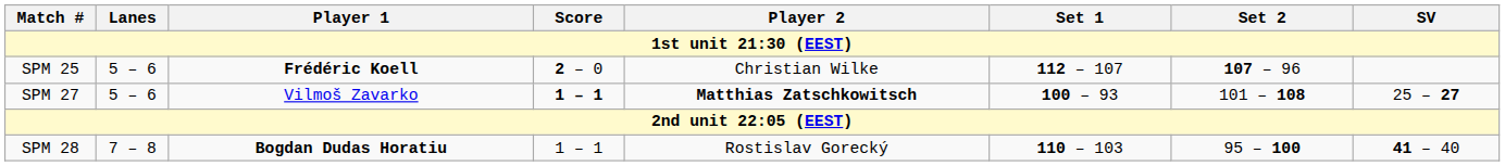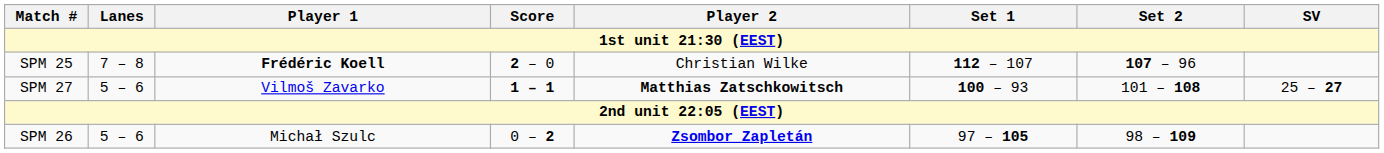SPM 25 | Lanes: 5 – 6 -> 7 – 8
+ row: SPM 26 | 5 – 6 | Michał Szulc | 0 – 2 | Zsombor Zapletán | 97 – 105 | 98 – 109
- row: SPM 28 | 7 – 8 | Bogdan Dudas Horatiu | 1 – 1 | Rostislav Gorecký | 110 – 103 | 95 – 100 | 41 – 40
